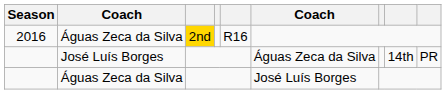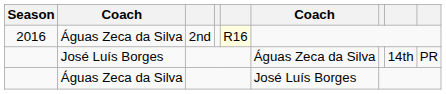2016 | column 3: gold background -> no background
2016 | column 5: no background -> lightyellow background
